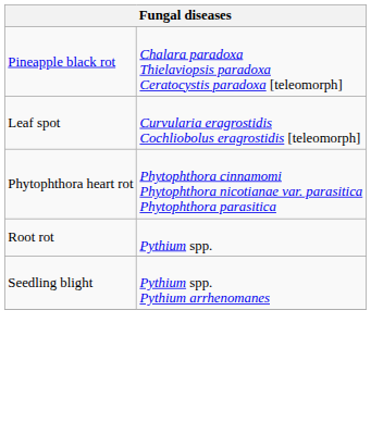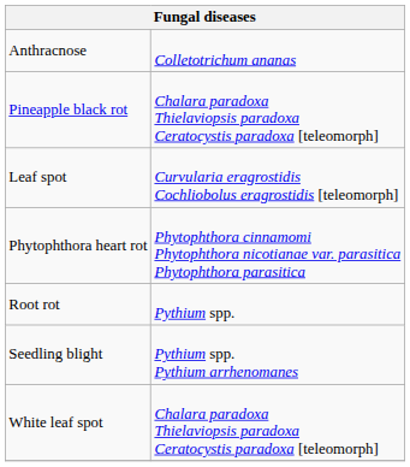+ row: Anthracnose | Colletotrichum ananas
+ row: White leaf spot | Chalara paradoxa Thielaviopsis paradoxa Ceratocystis paradoxa [teleomorph]
